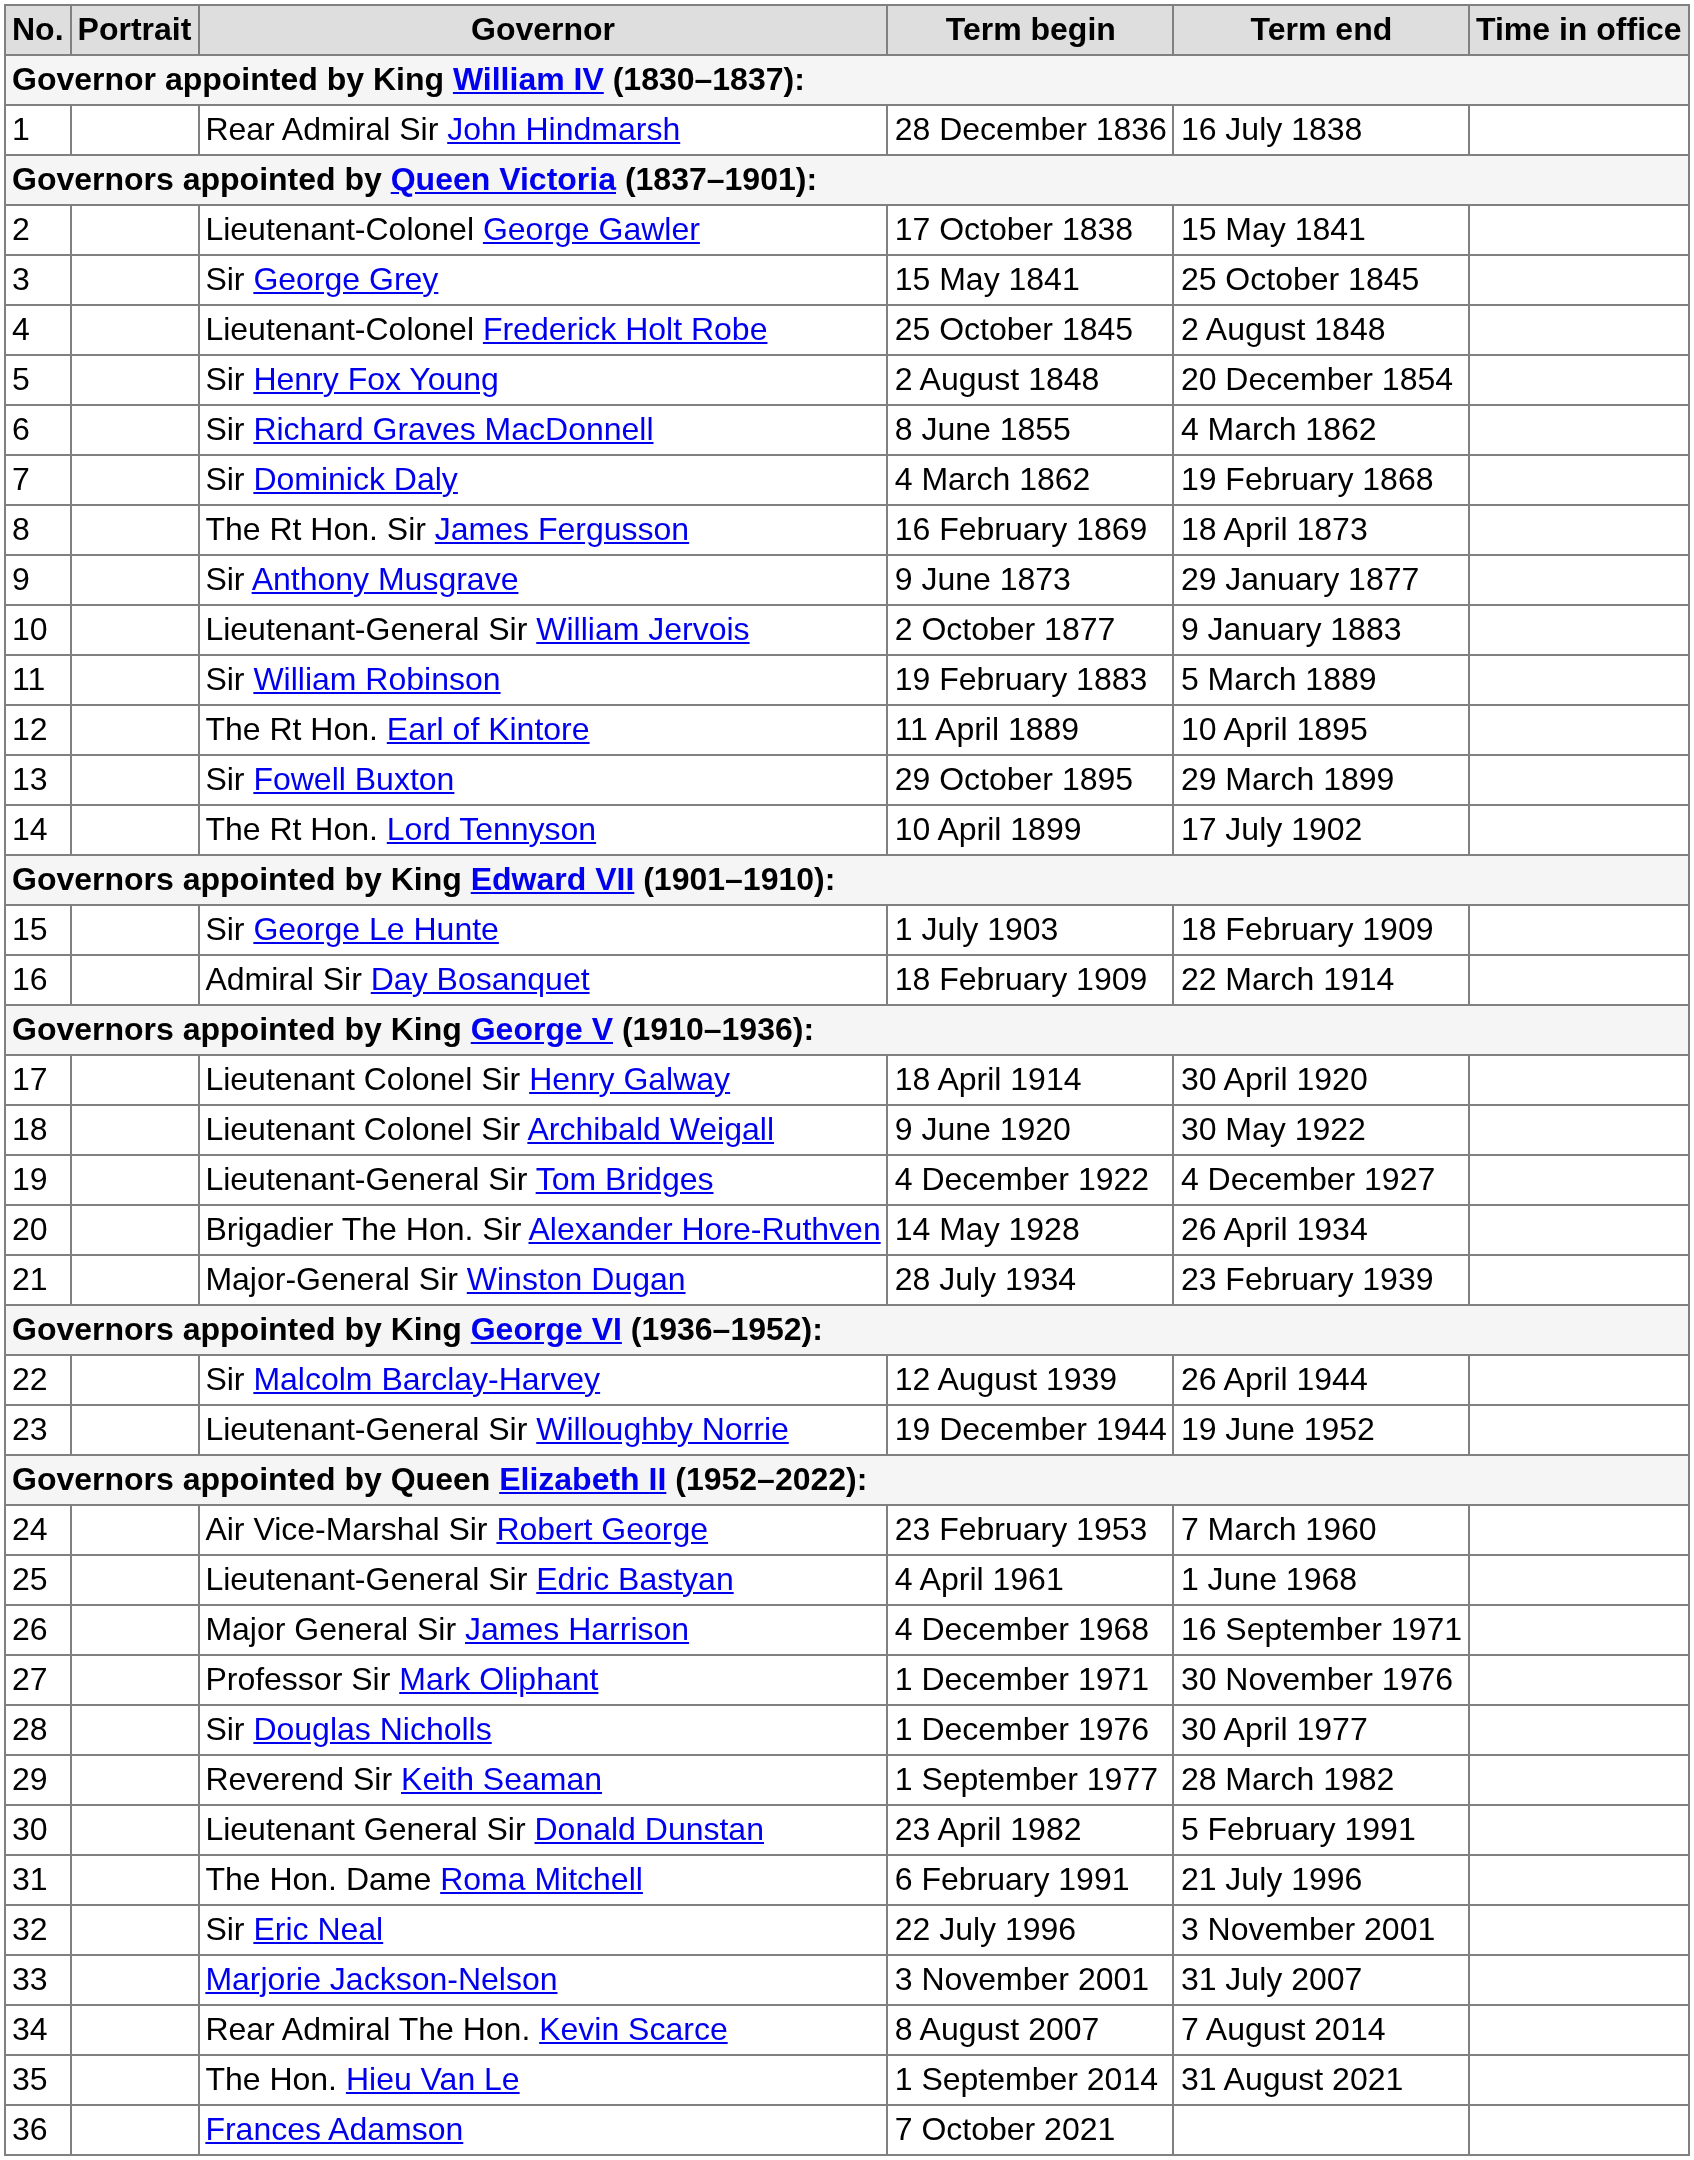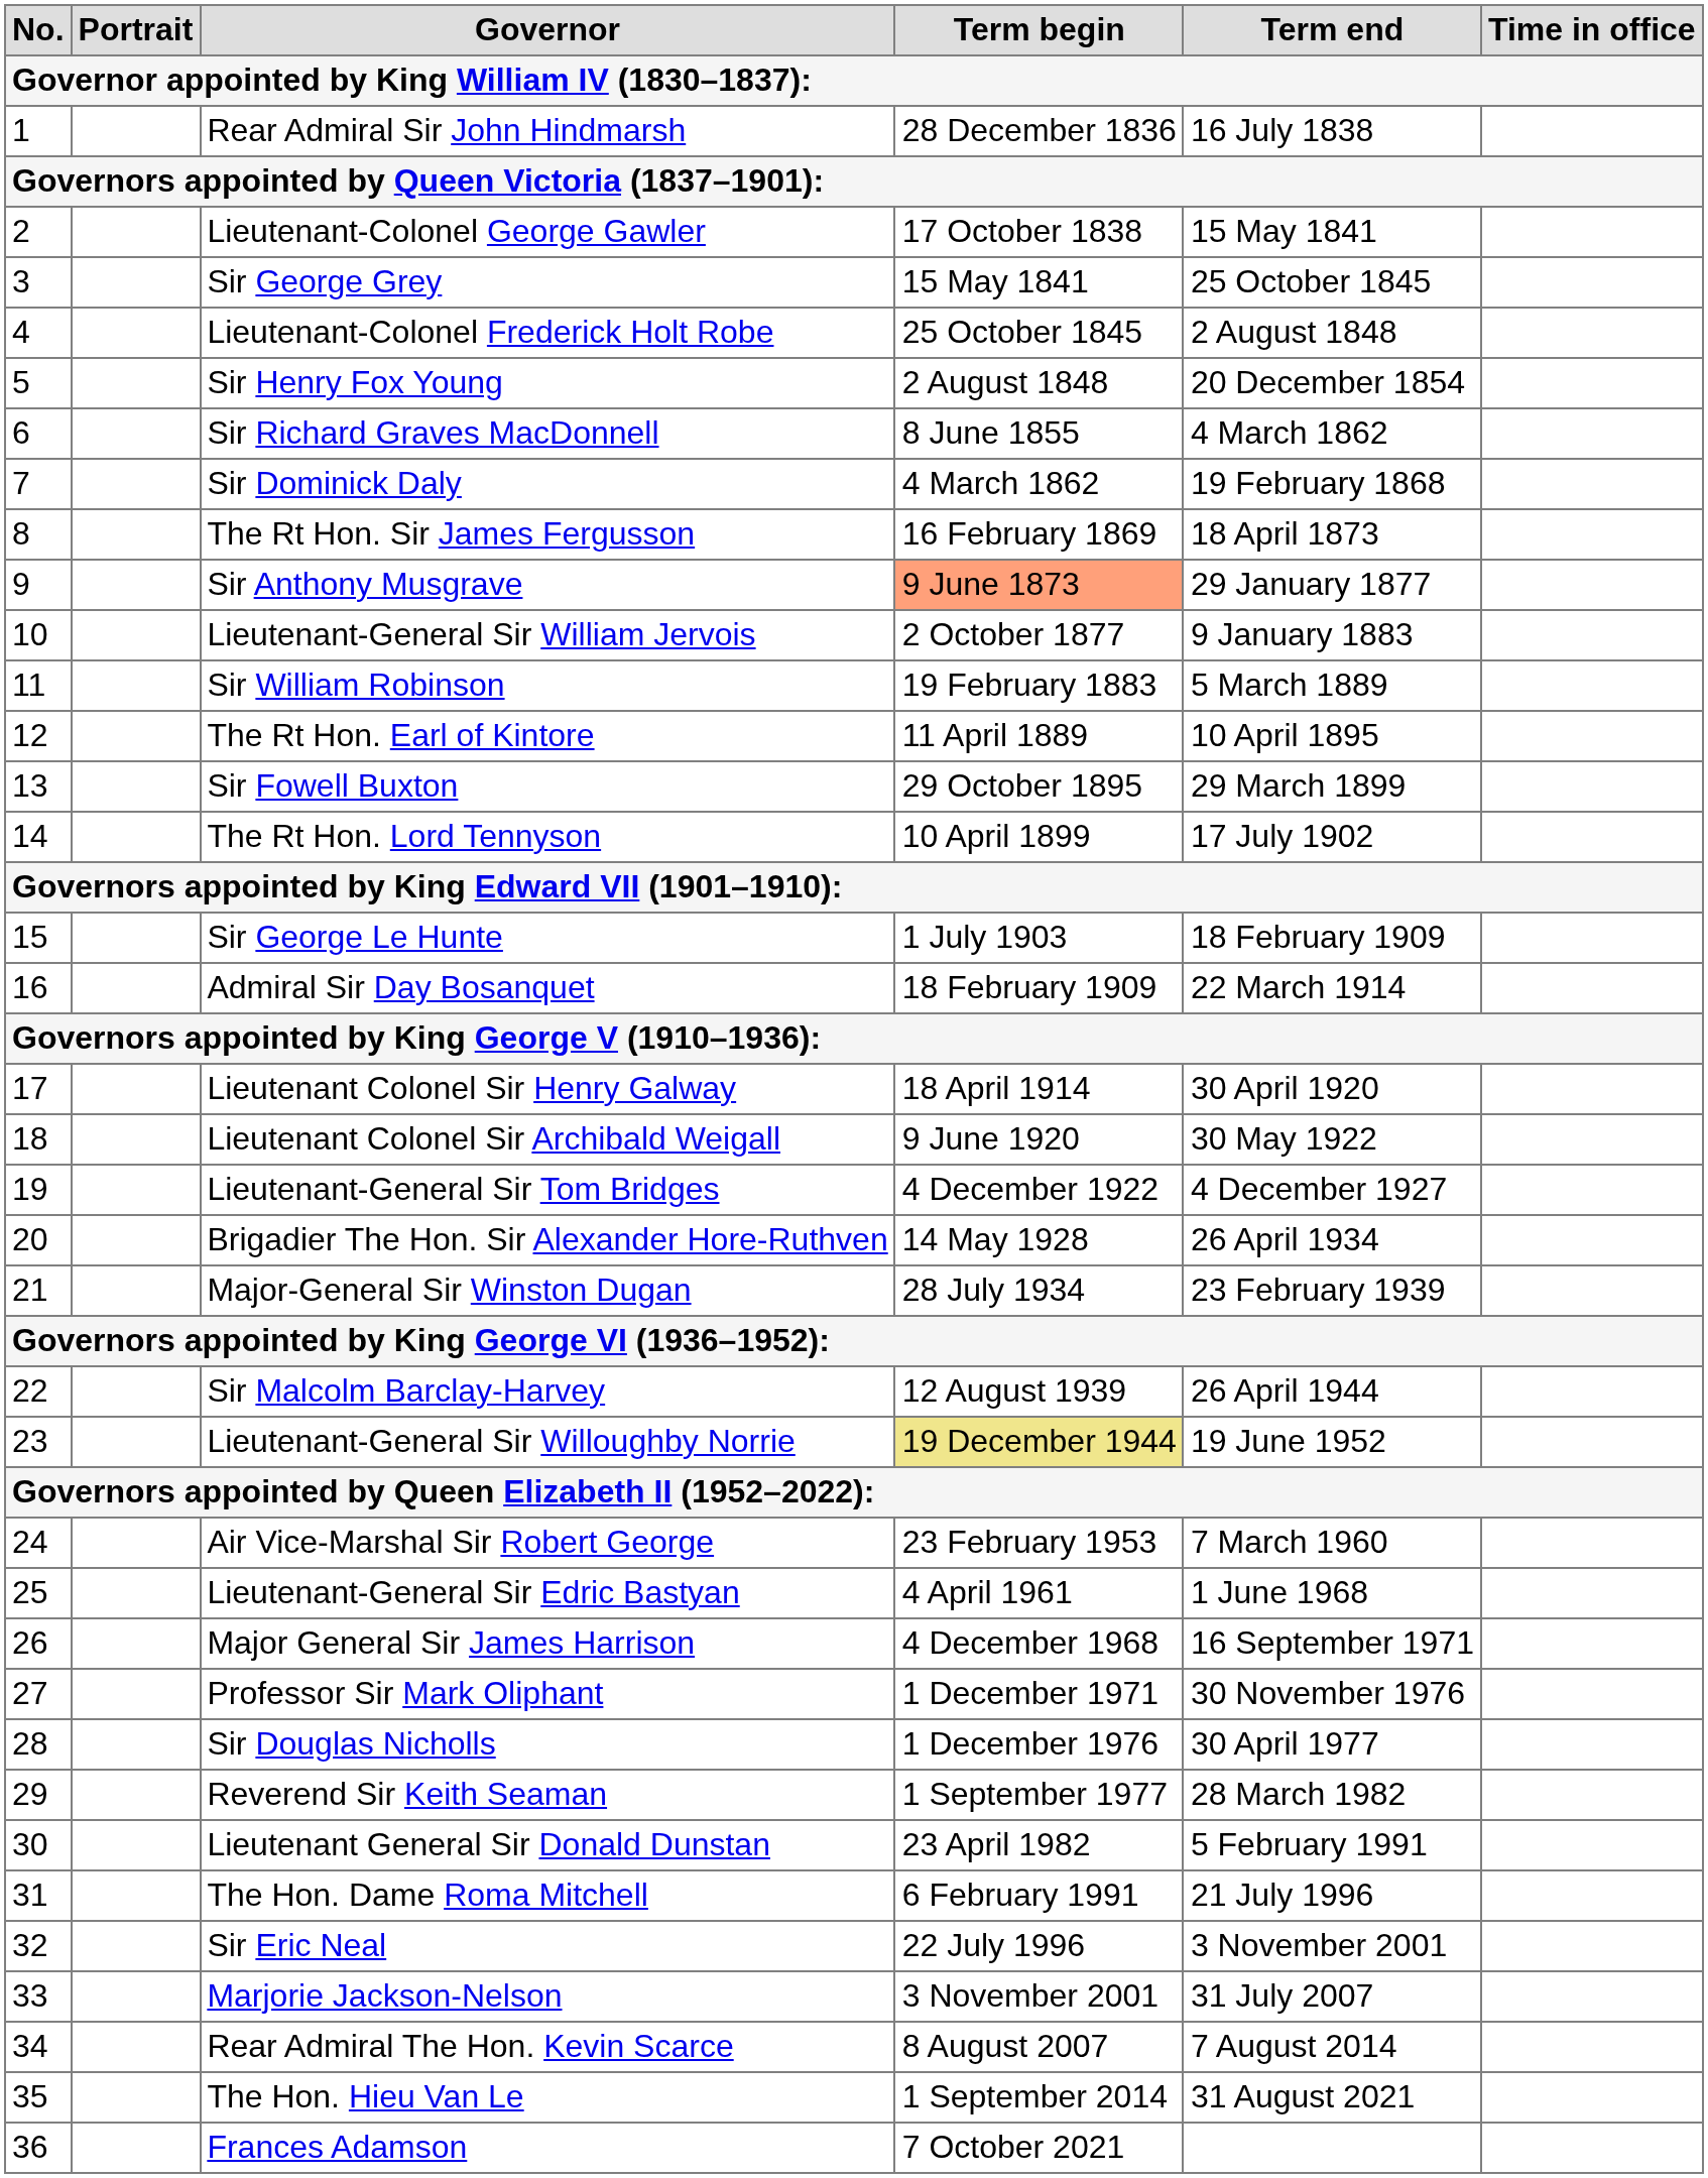Sir Anthony Musgrave | Term begin: no background -> lightsalmon background
Lieutenant-General Sir Willoughby Norrie | Term begin: no background -> khaki background
